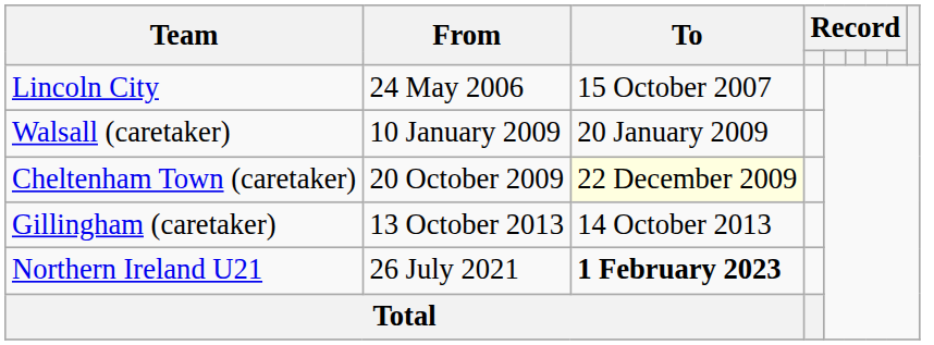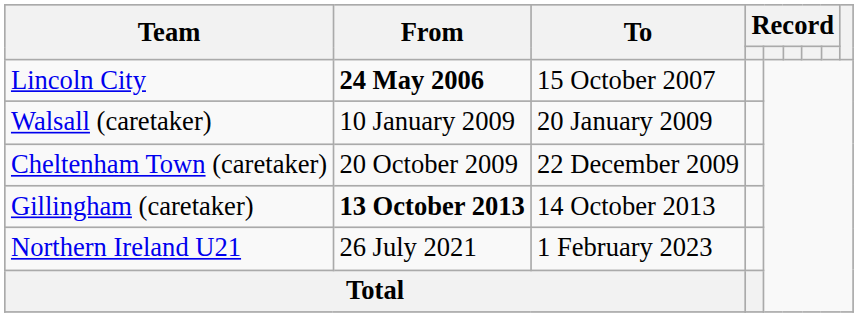Lincoln City | From: normal -> bold
Cheltenham Town (caretaker) | To: lightyellow background -> no background
Gillingham (caretaker) | From: normal -> bold
Northern Ireland U21 | To: bold -> normal
